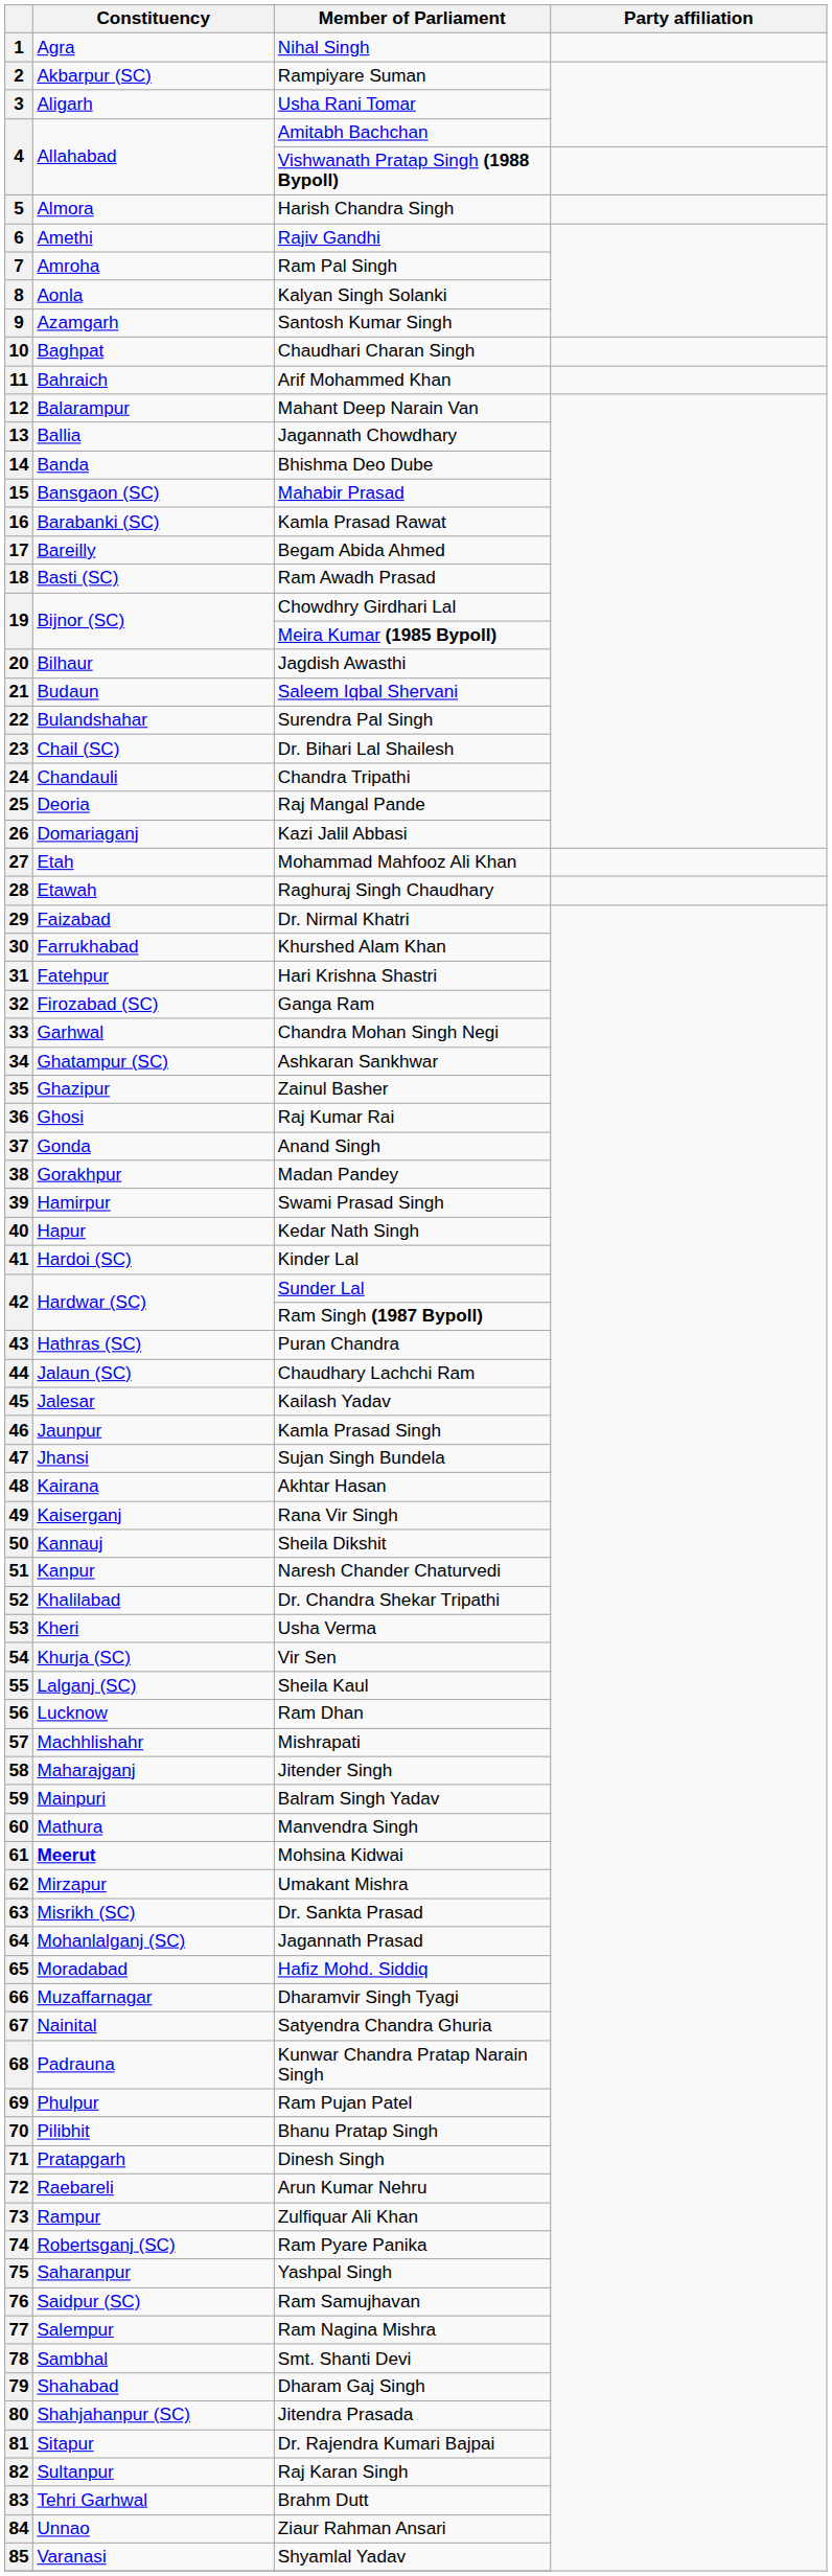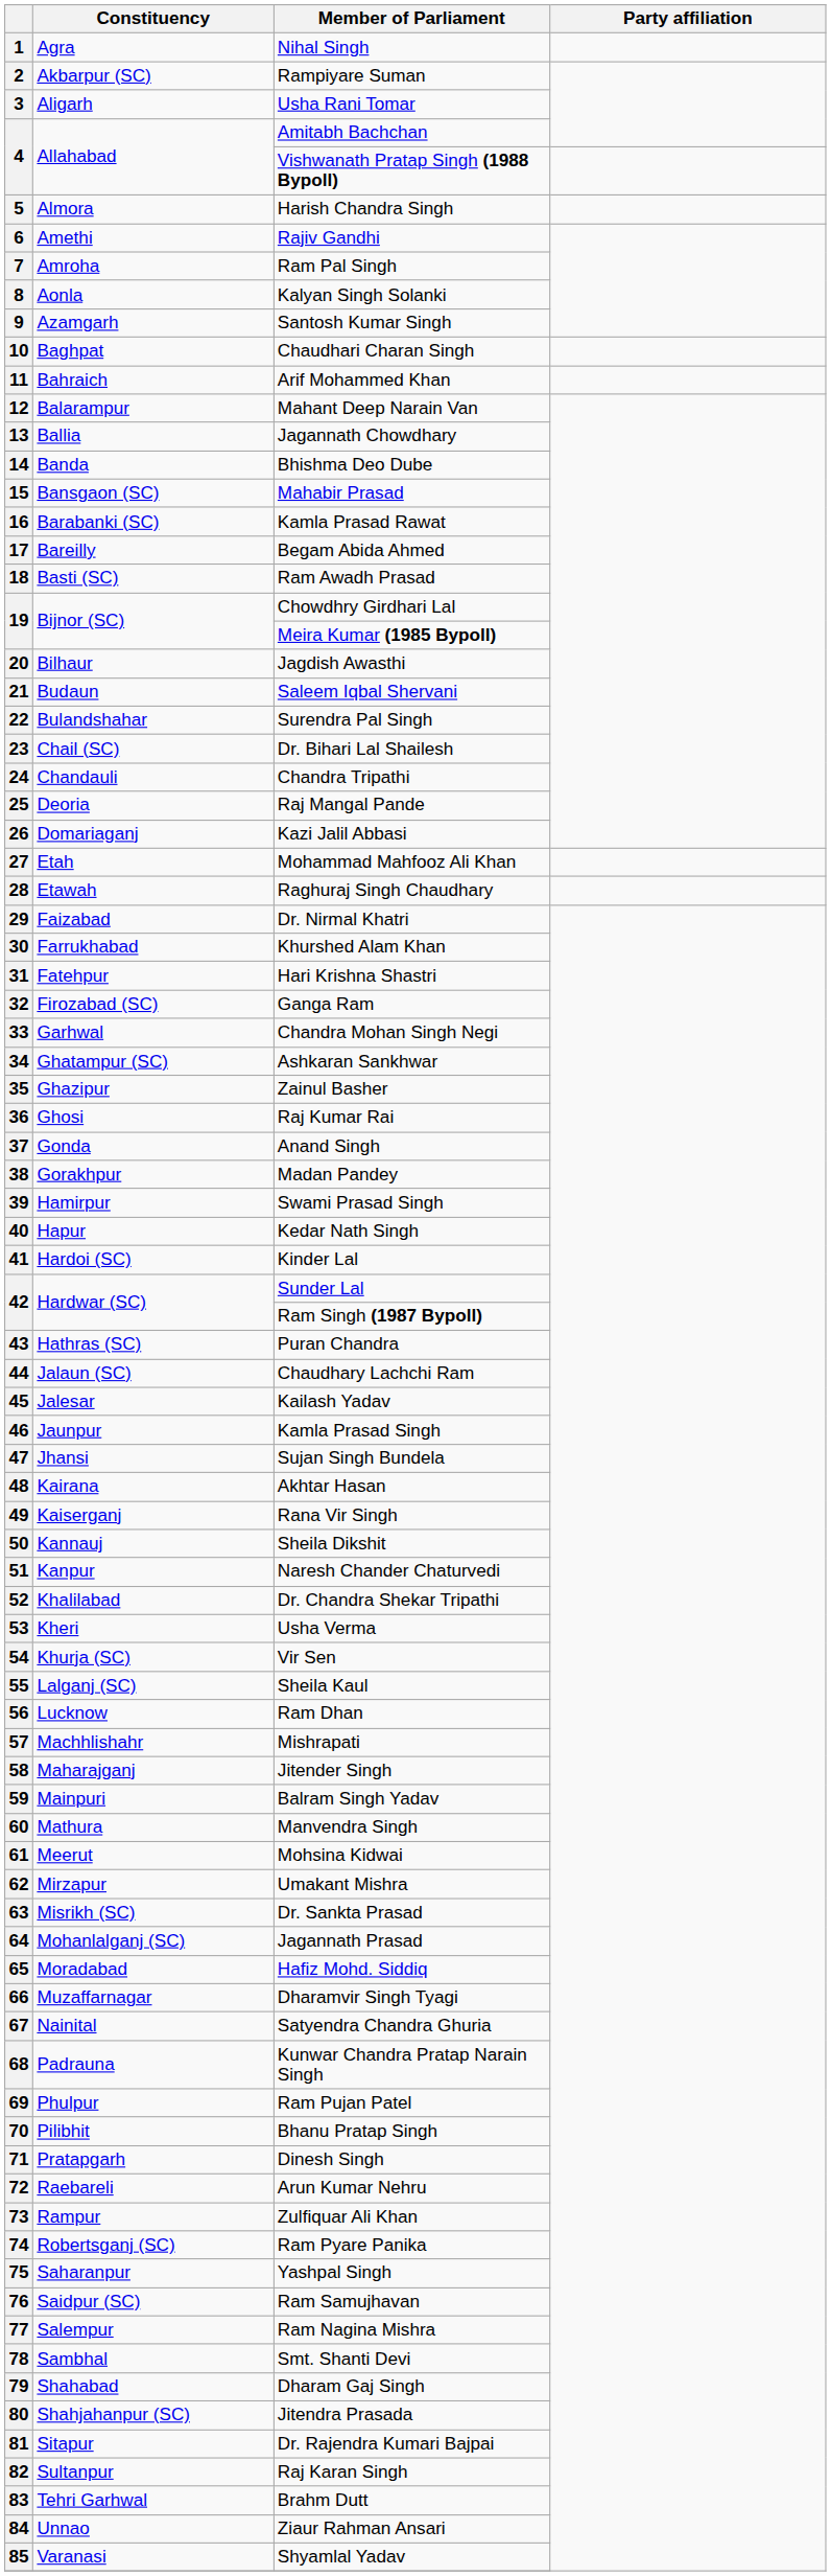61 | Constituency: bold -> normal
